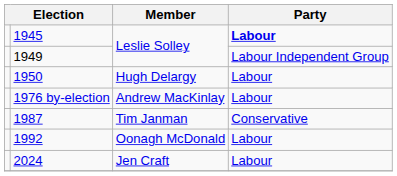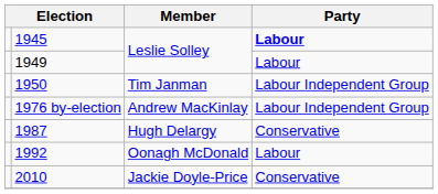1949 | Party: Labour Independent Group -> Labour
1950 | Member: Hugh Delargy -> Tim Janman
1950 | Party: Labour -> Labour Independent Group
1976 by-election | Party: Labour -> Labour Independent Group
1987 | Member: Tim Janman -> Hugh Delargy
+ row: 2010 | Jackie Doyle-Price | Conservative
- row: 2024 | Jen Craft | Labour
